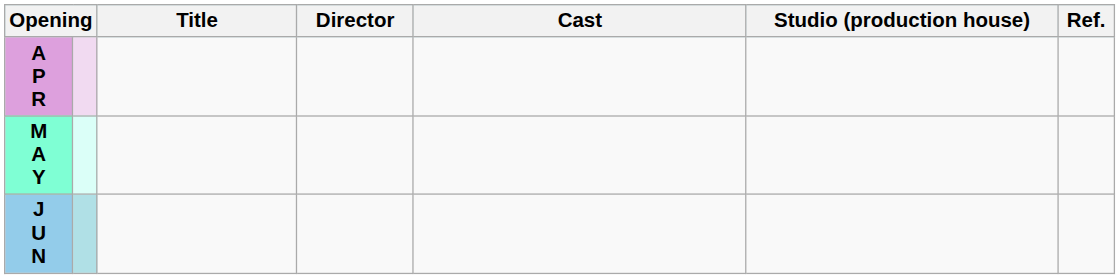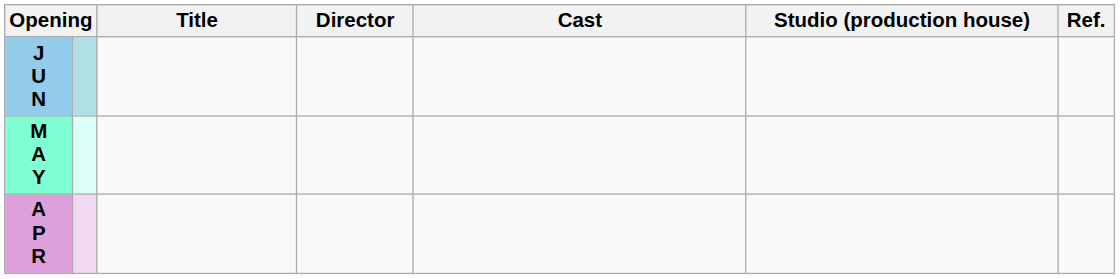rows swapped: A P R <-> J U N
